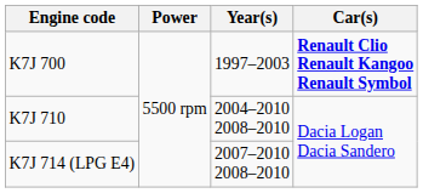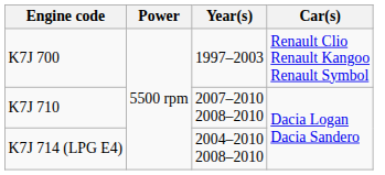K7J 700 | Car(s): bold -> normal
K7J 710 | Year(s): 2004–2010 2008–2010 -> 2007–2010 2008–2010
K7J 714 (LPG E4) | Year(s): 2007–2010 2008–2010 -> 2004–2010 2008–2010
